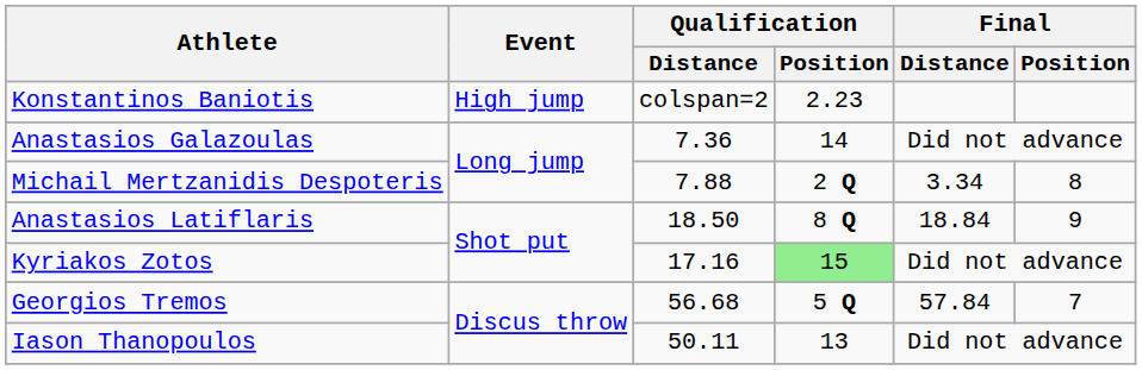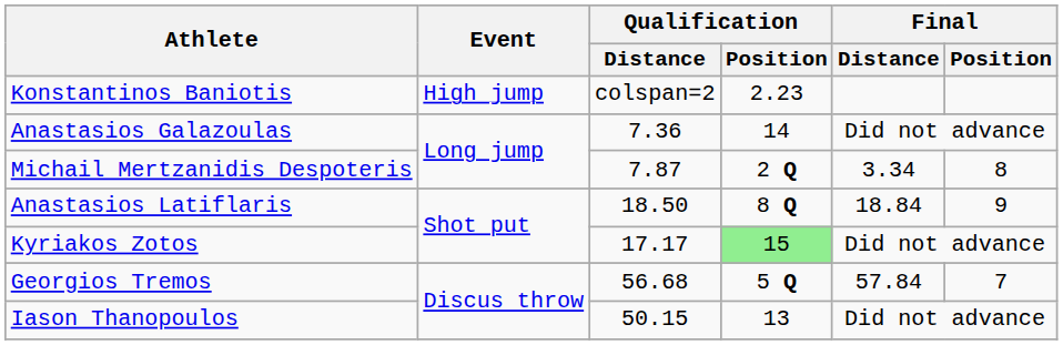Michail Mertzanidis Despoteris | Qualification / Distance: 7.88 -> 7.87
Kyriakos Zotos | Qualification / Distance: 17.16 -> 17.17
Iason Thanopoulos | Qualification / Distance: 50.11 -> 50.15
